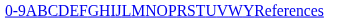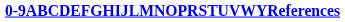row 1 | column 1: normal -> bold
